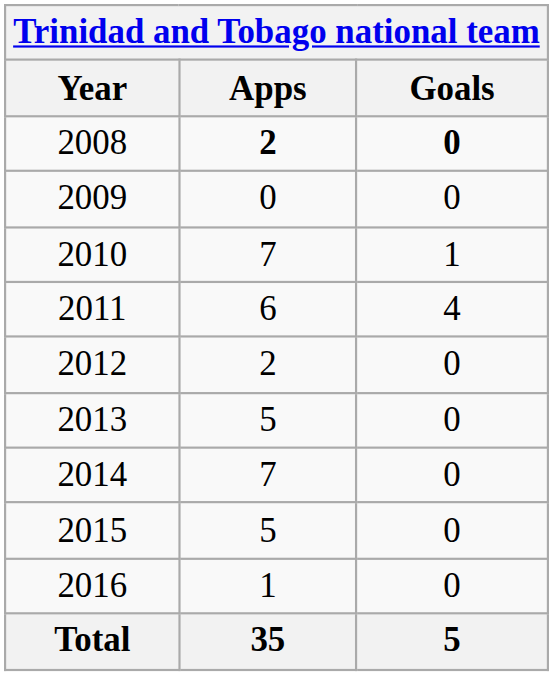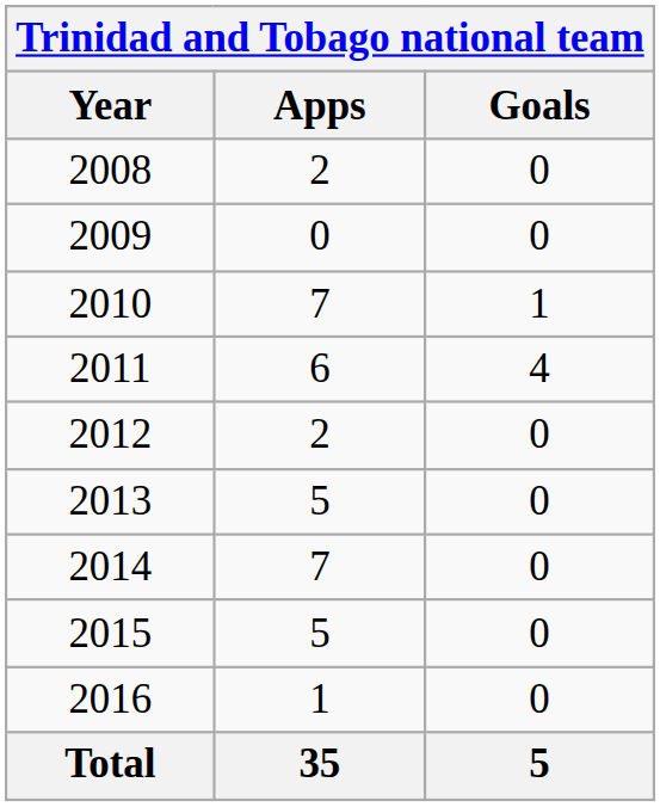2008 | Apps: bold -> normal
2008 | Goals: bold -> normal
